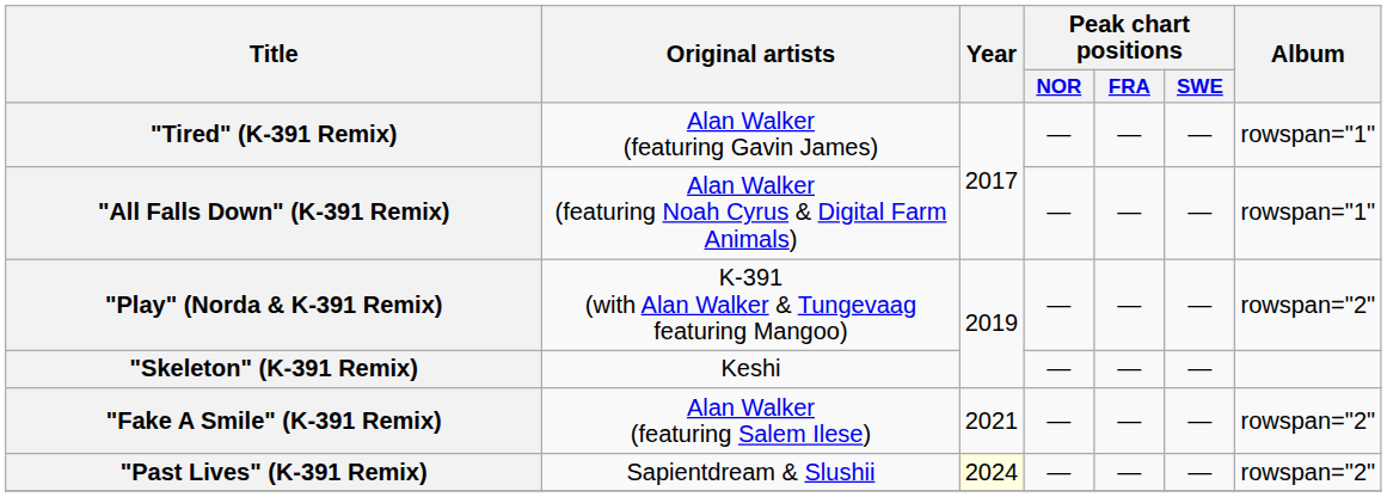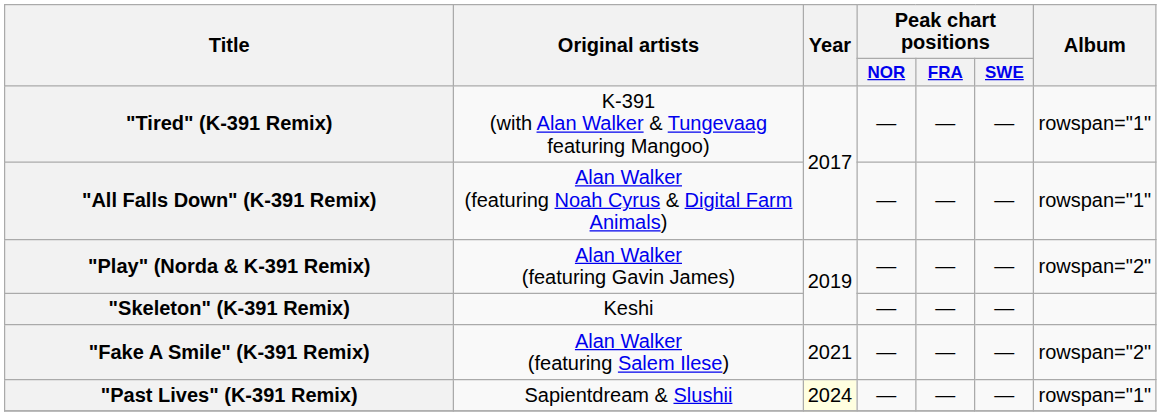"Tired" (K-391 Remix) | Original artists: Alan Walker (featuring Gavin James) -> K-391 (with Alan Walker & Tungevaag featuring Mangoo)
"Play" (Norda & K-391 Remix) | Original artists: K-391 (with Alan Walker & Tungevaag featuring Mangoo) -> Alan Walker (featuring Gavin James)
"Past Lives" (K-391 Remix) | Album: rowspan="2" -> rowspan="1"
